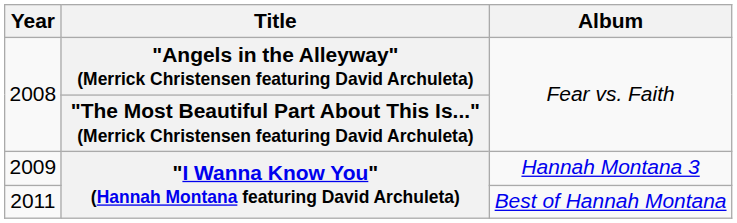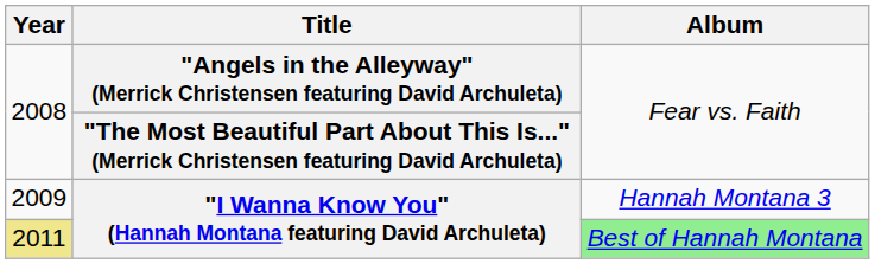Best of Hannah Montana | Year: no background -> khaki background
Best of Hannah Montana | Album: no background -> lightgreen background
